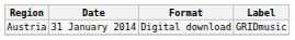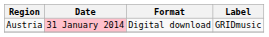Austria | Date: no background -> pink background
